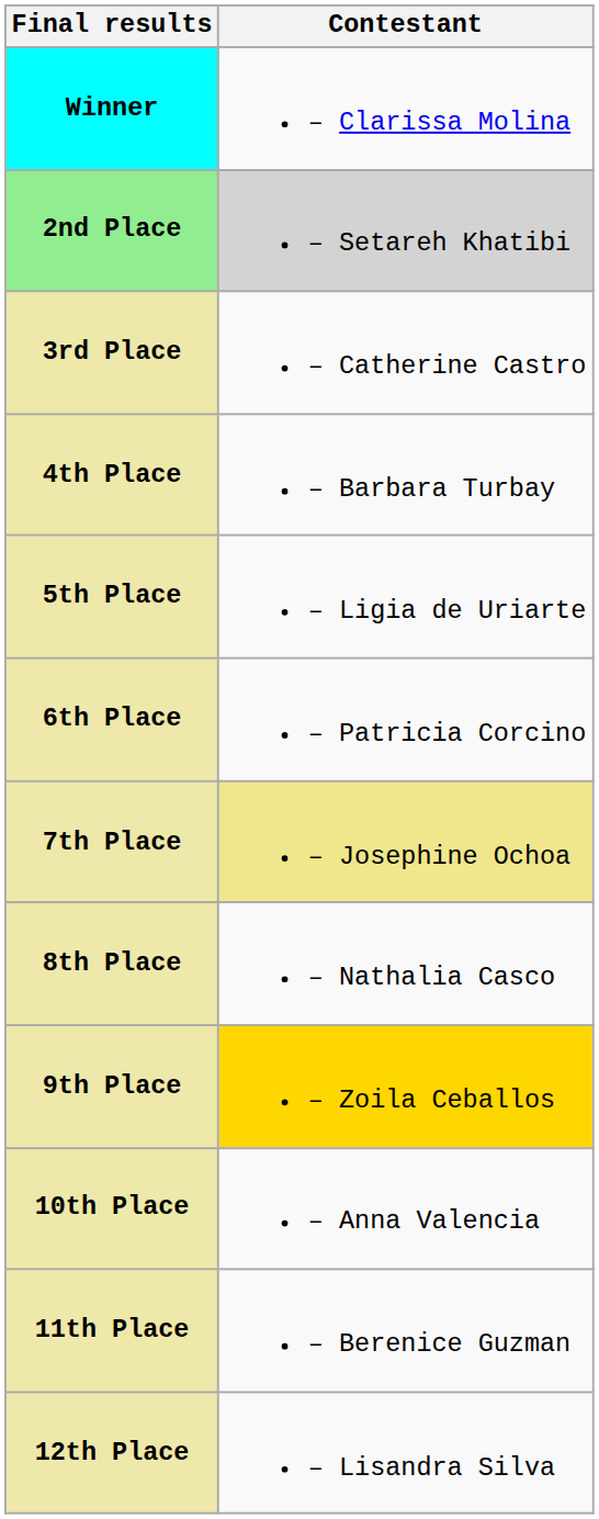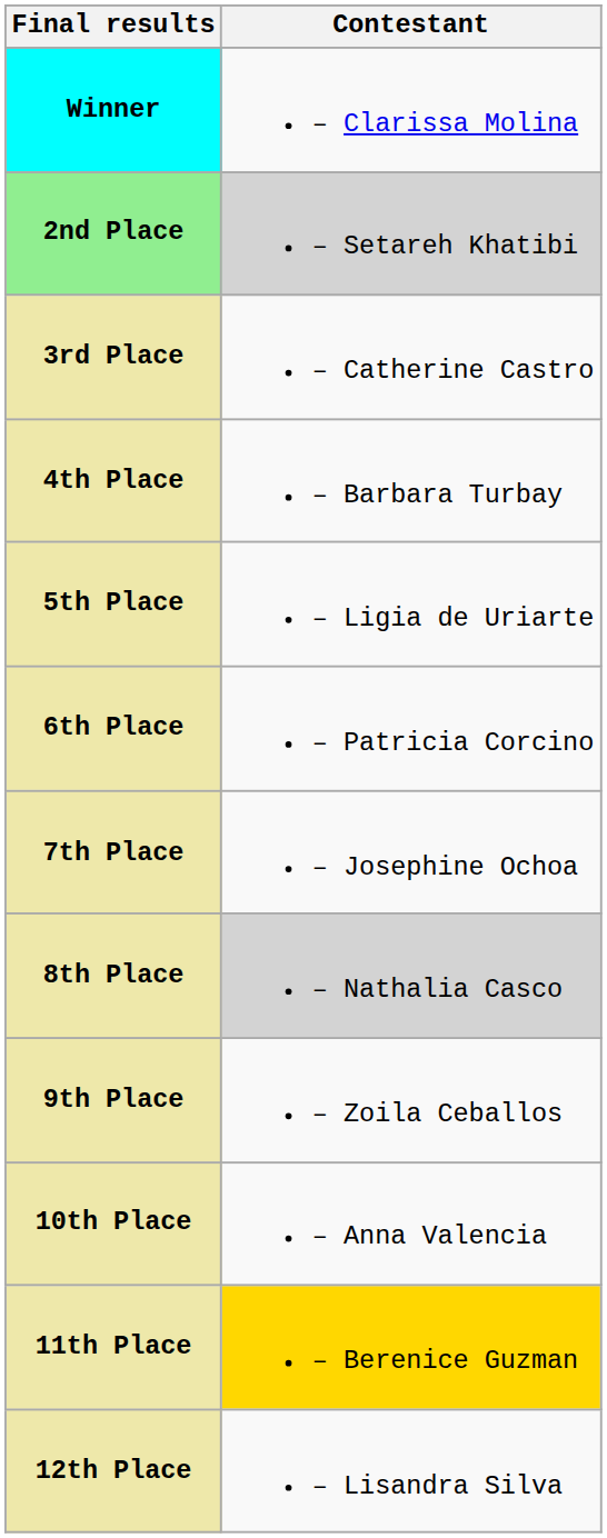7th Place | Contestant: khaki background -> no background
8th Place | Contestant: no background -> lightgrey background
9th Place | Contestant: gold background -> no background
11th Place | Contestant: no background -> gold background
